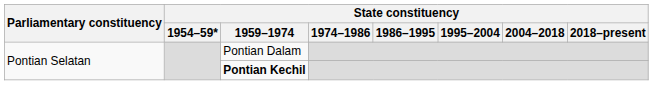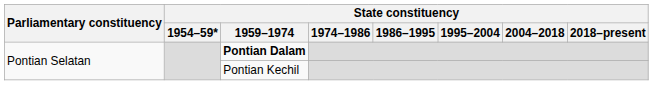Pontian Dalam | State constituency / 1959–1974: normal -> bold
Pontian Kechil | State constituency / 1959–1974: bold -> normal
